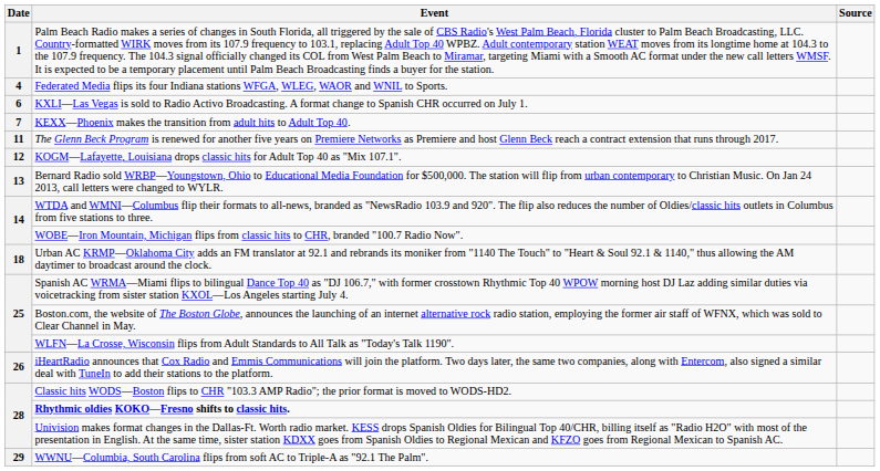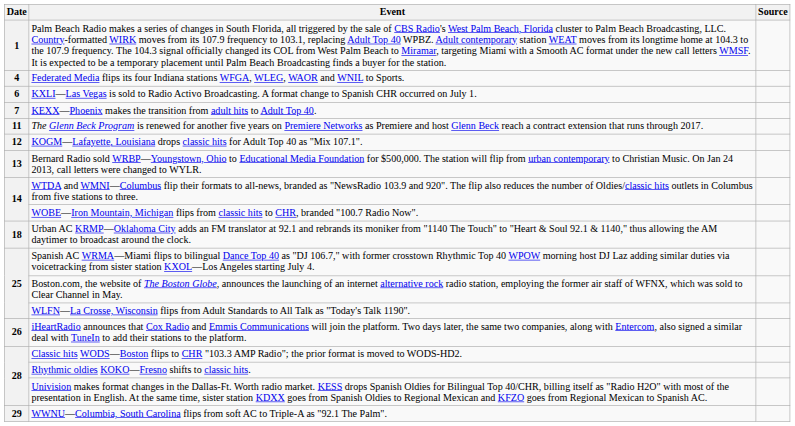Rhythmic oldies KOKO—Fresno shifts to classic hits. | Event: bold -> normal
